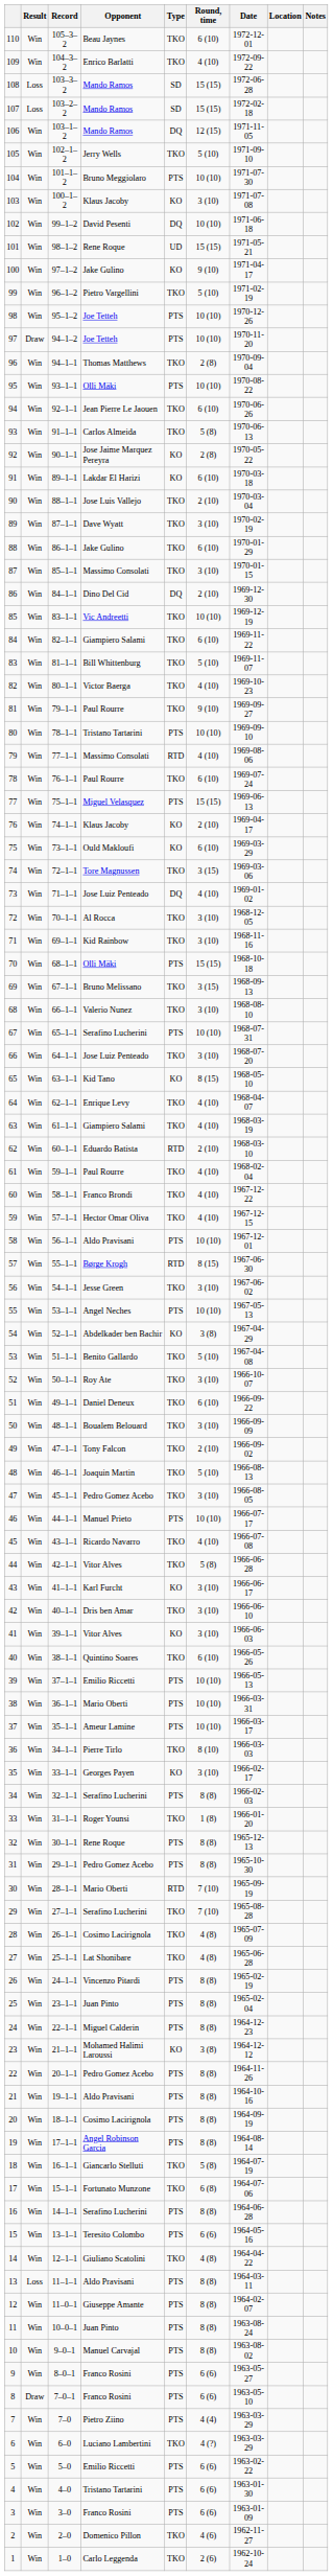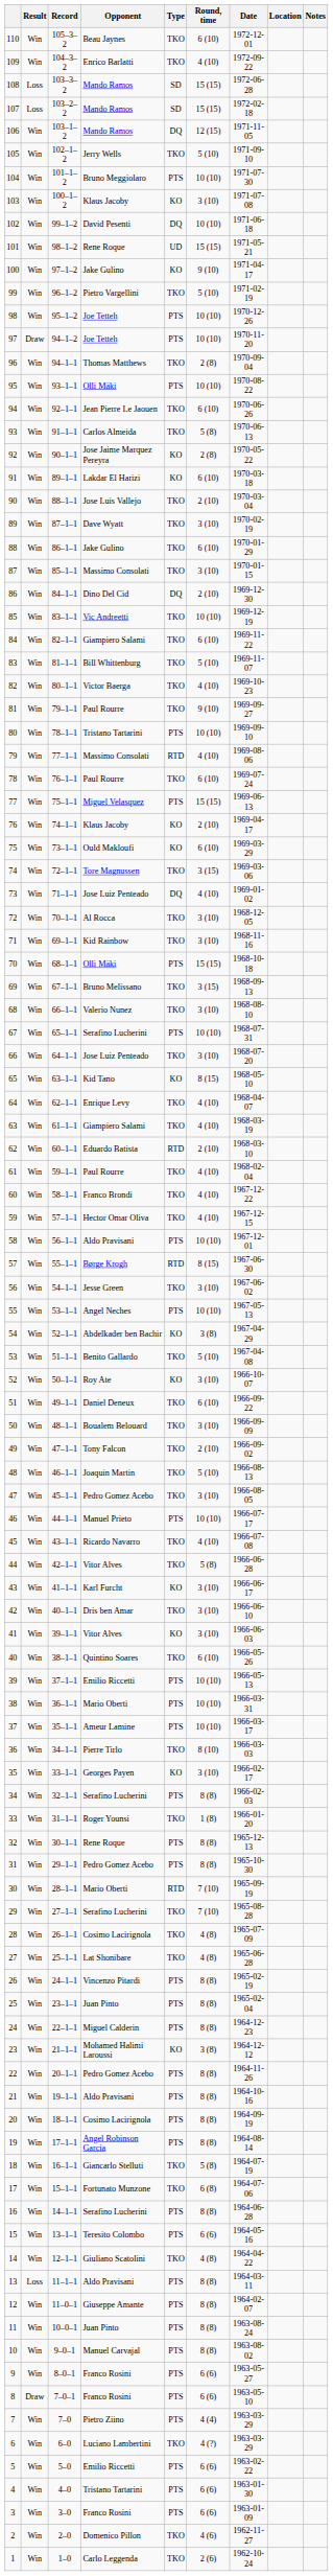52 | Type: TKO -> KO
